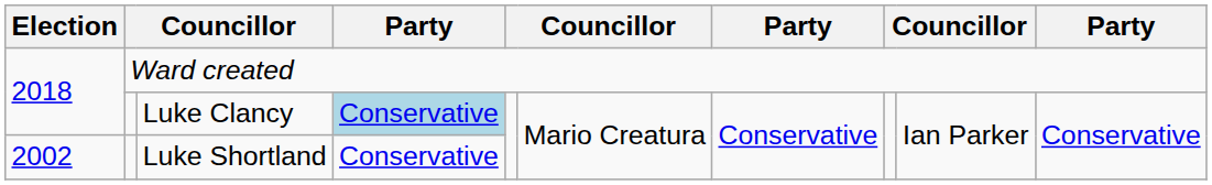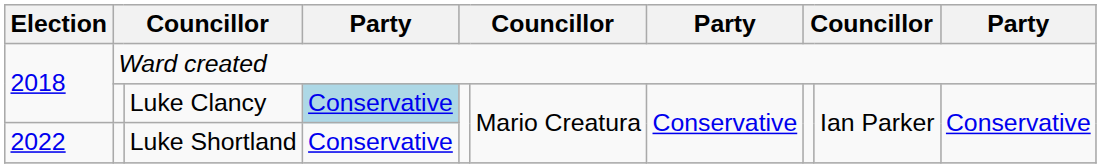Luke Shortland | Election: 2002 -> 2022
